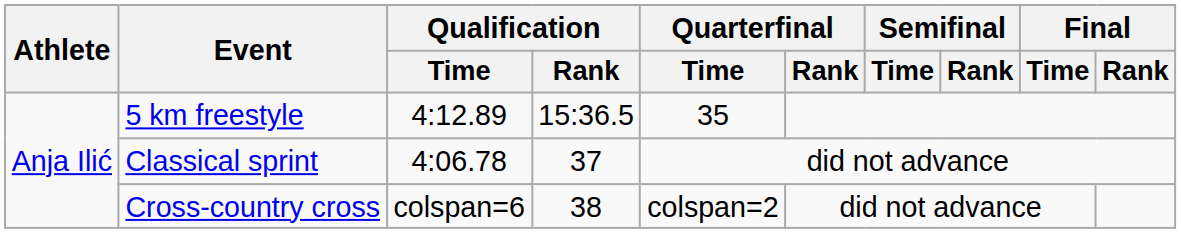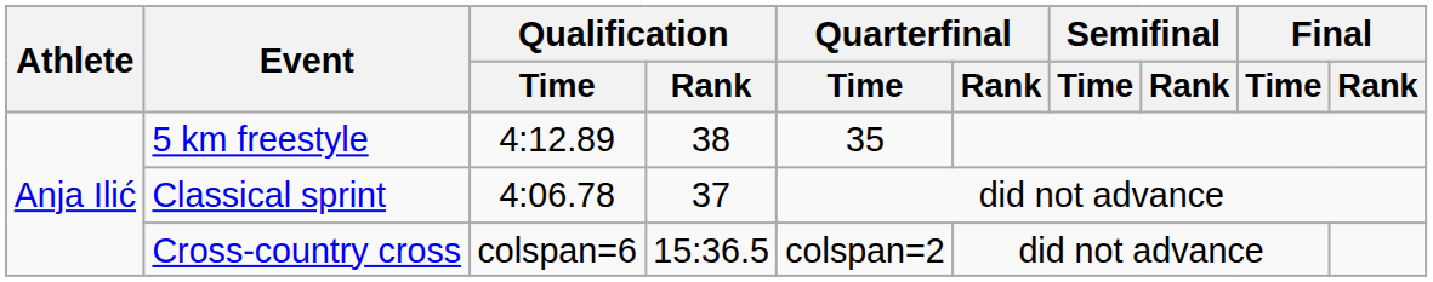5 km freestyle | Qualification / Rank: 15:36.5 -> 38
Cross-country cross | Qualification / Rank: 38 -> 15:36.5
